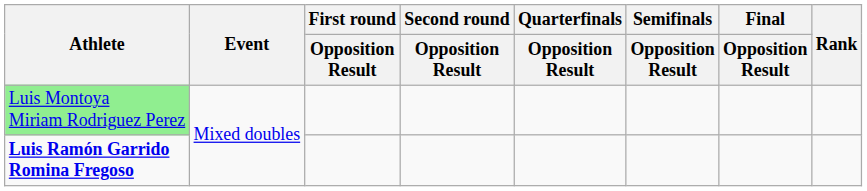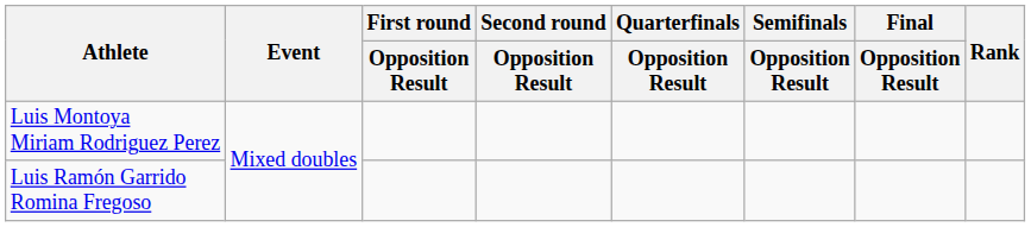Luis Montoya Miriam Rodriguez Perez | Athlete: lightgreen background -> no background
Luis Ramón Garrido Romina Fregoso | Athlete: bold -> normal
